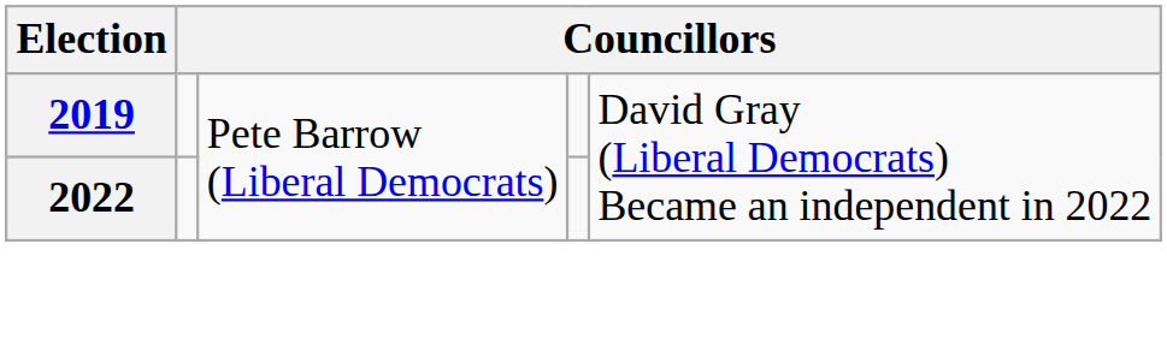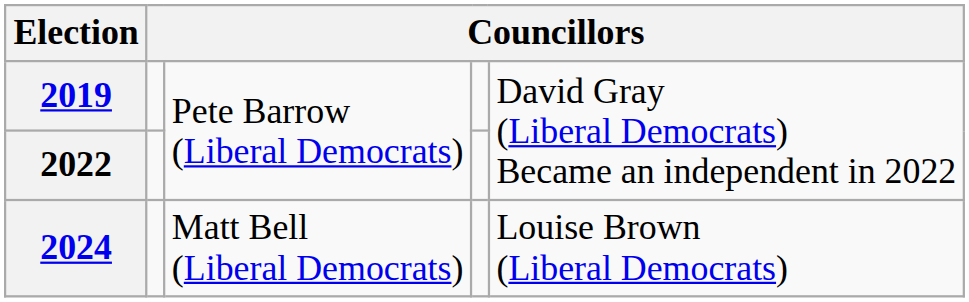+ row: 2024 | Matt Bell (Liberal Democrats) | Louise Brown (Liberal Democrats)
